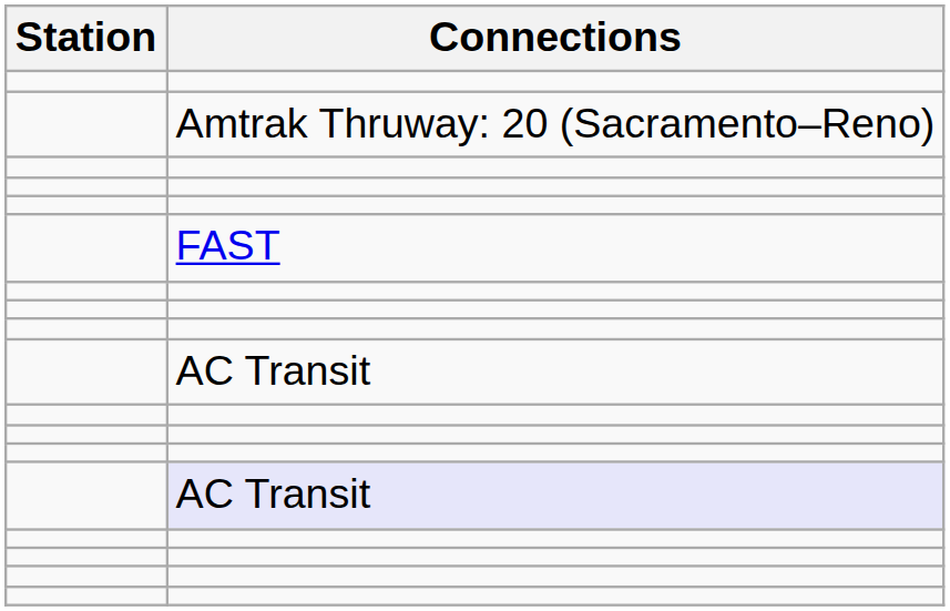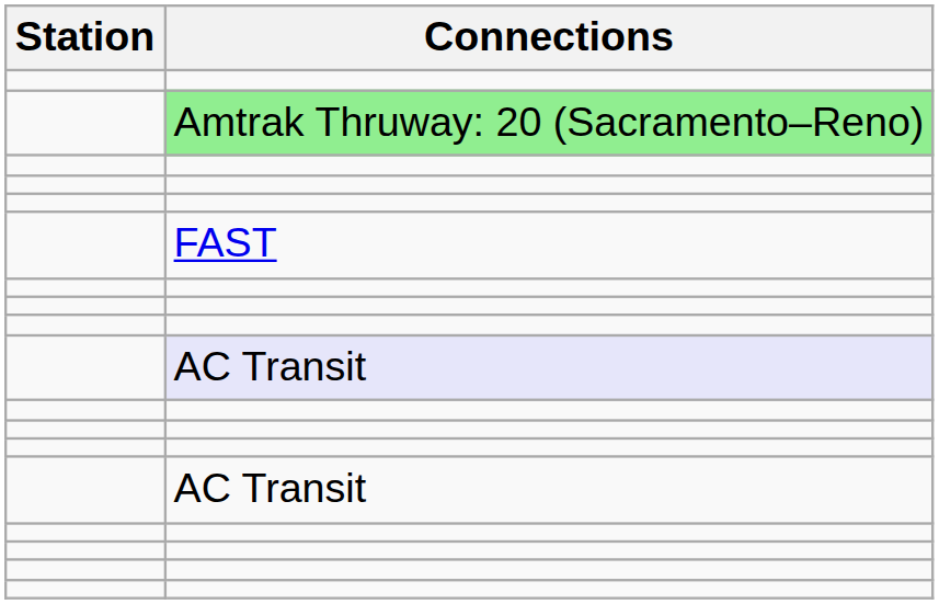row 3 | Connections: no background -> lightgreen background
row 11 | Connections: no background -> lavender background
row 15 | Connections: lavender background -> no background
